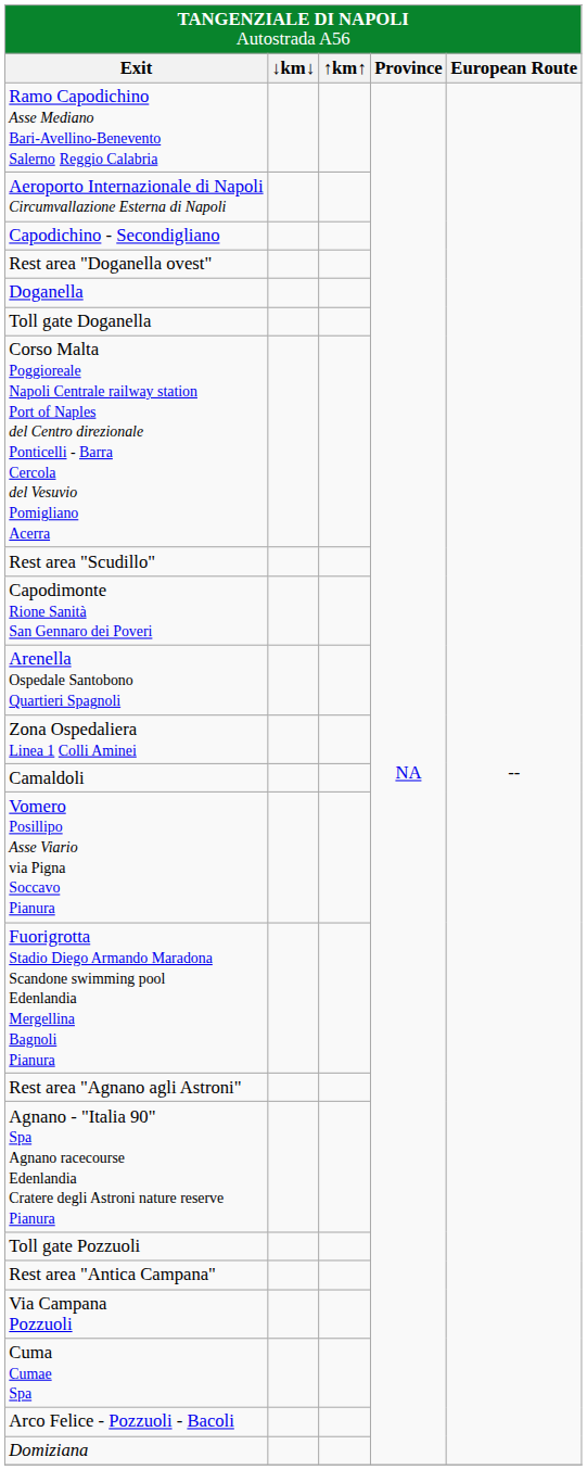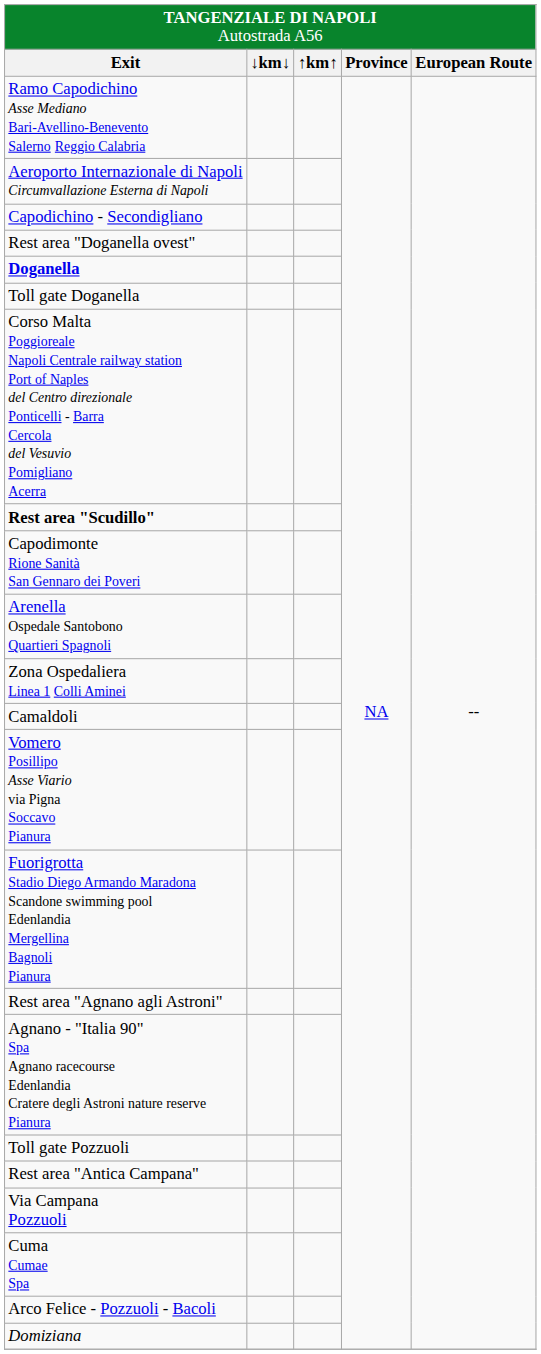Doganella | column 1: normal -> bold
Rest area "Scudillo" | column 1: normal -> bold
